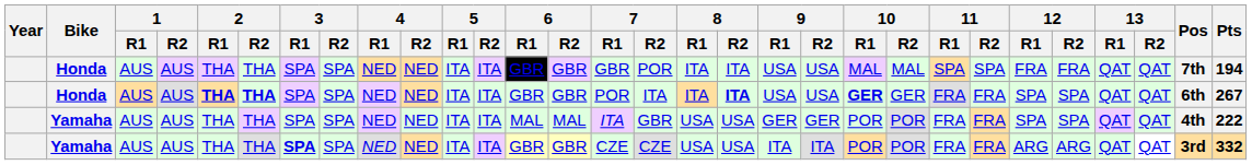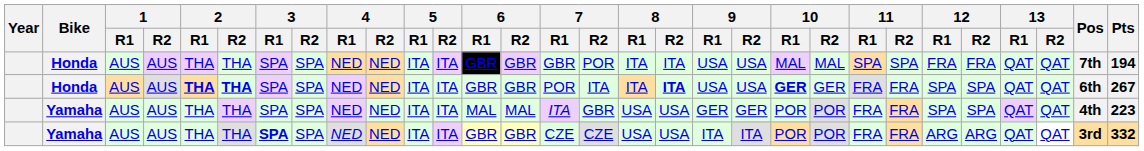row 5 | Pts: 222 -> 223
